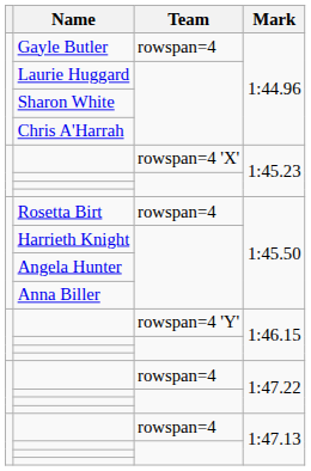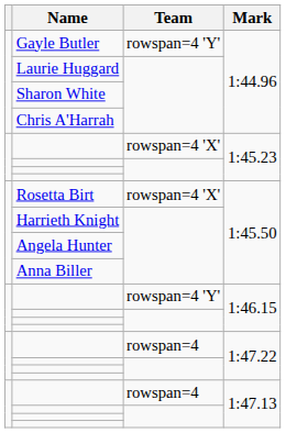Gayle Butler | Team: rowspan=4 -> rowspan=4 'Y'
Rosetta Birt | Team: rowspan=4 -> rowspan=4 'X'
